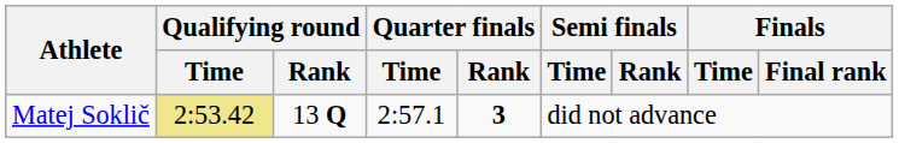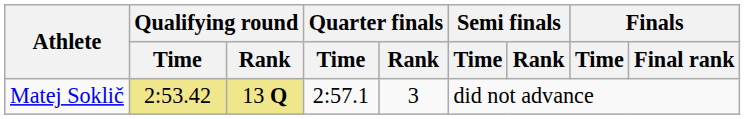Matej Soklič | Qualifying round / Rank: no background -> khaki background
Matej Soklič | Quarter finals / Rank: bold -> normal
